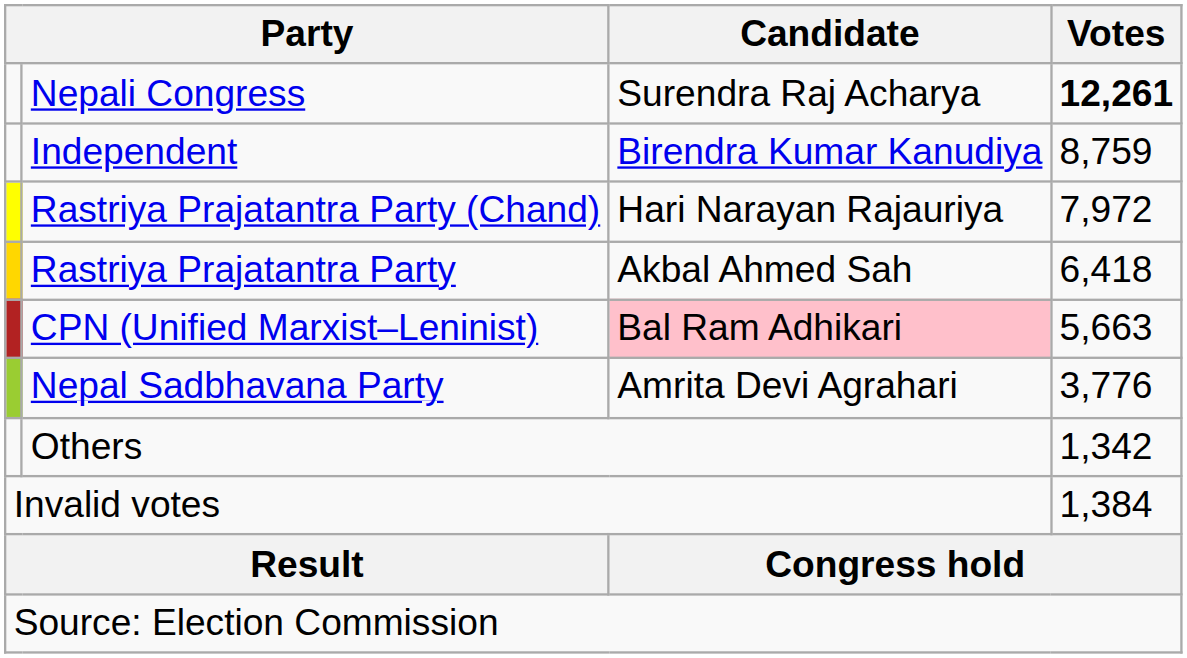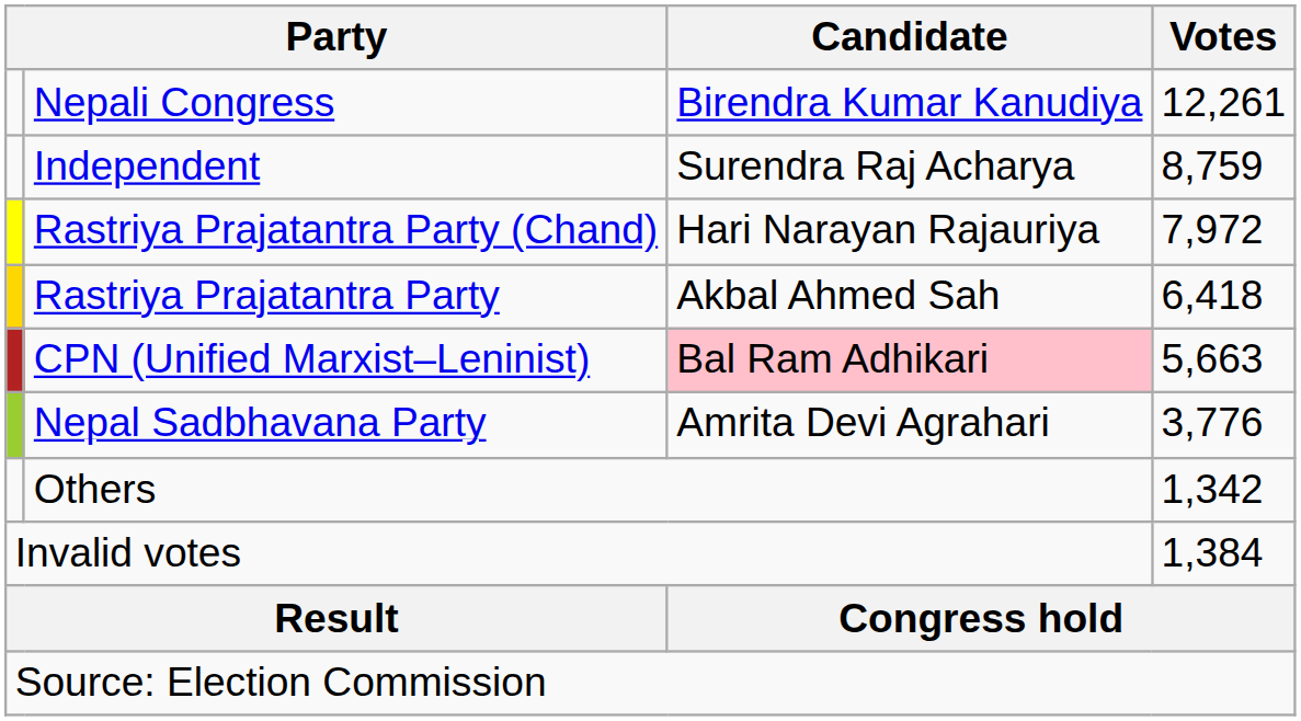Nepali Congress | Candidate: Surendra Raj Acharya -> Birendra Kumar Kanudiya
Nepali Congress | Votes: bold -> normal
Independent | Candidate: Birendra Kumar Kanudiya -> Surendra Raj Acharya
